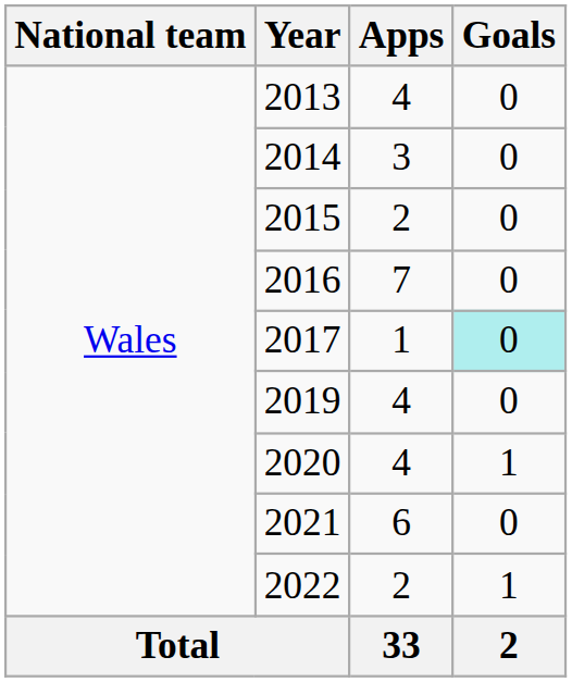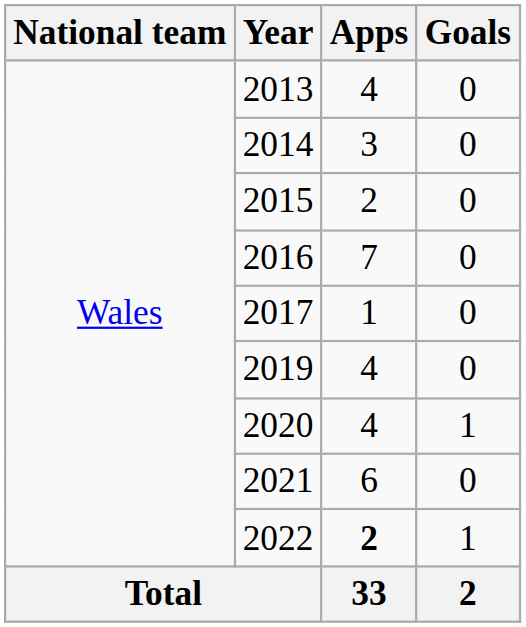2017 | Goals: paleturquoise background -> no background
2022 | Apps: normal -> bold
